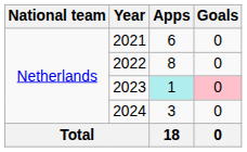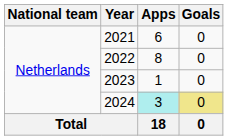2023 | Apps: paleturquoise background -> no background
2023 | Goals: pink background -> no background
2024 | Apps: no background -> paleturquoise background
2024 | Goals: no background -> khaki background
